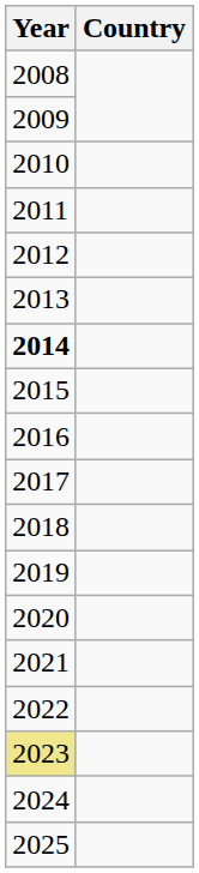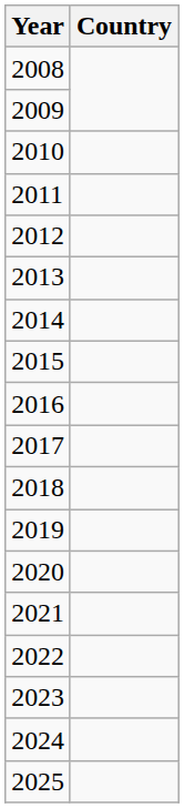2014 | Year: bold -> normal
2023 | Year: khaki background -> no background
